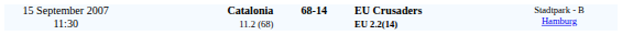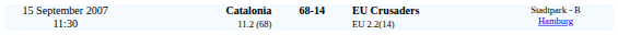11.2 (68) | column 4: bold -> normal
